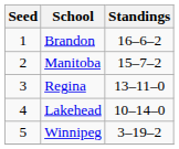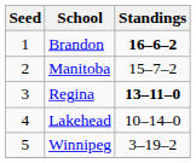Brandon | Standings: normal -> bold
Regina | Standings: normal -> bold
